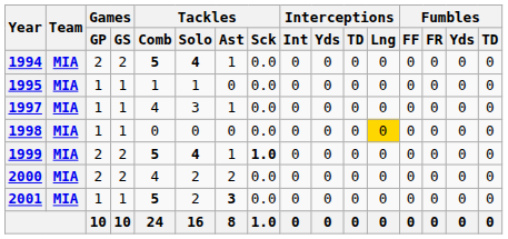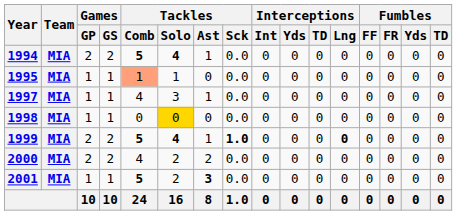1995 | Tackles / Comb: no background -> lightsalmon background
1998 | Tackles / Solo: no background -> gold background
1998 | Interceptions / Lng: gold background -> no background
1999 | Interceptions / Lng: normal -> bold
